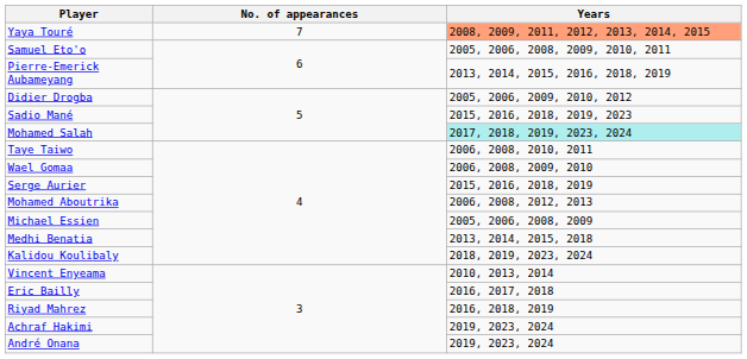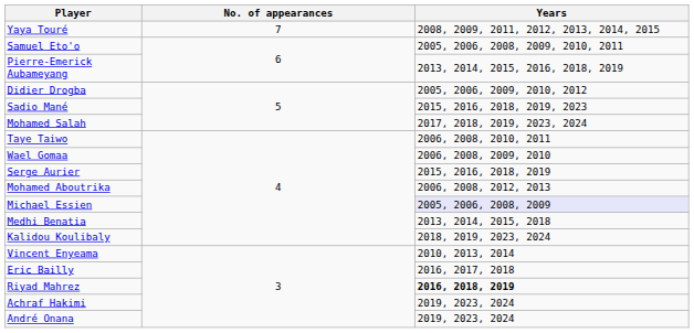Yaya Touré | Years: lightsalmon background -> no background
Mohamed Salah | Years: paleturquoise background -> no background
Michael Essien | Years: no background -> lavender background
Riyad Mahrez | Years: normal -> bold
